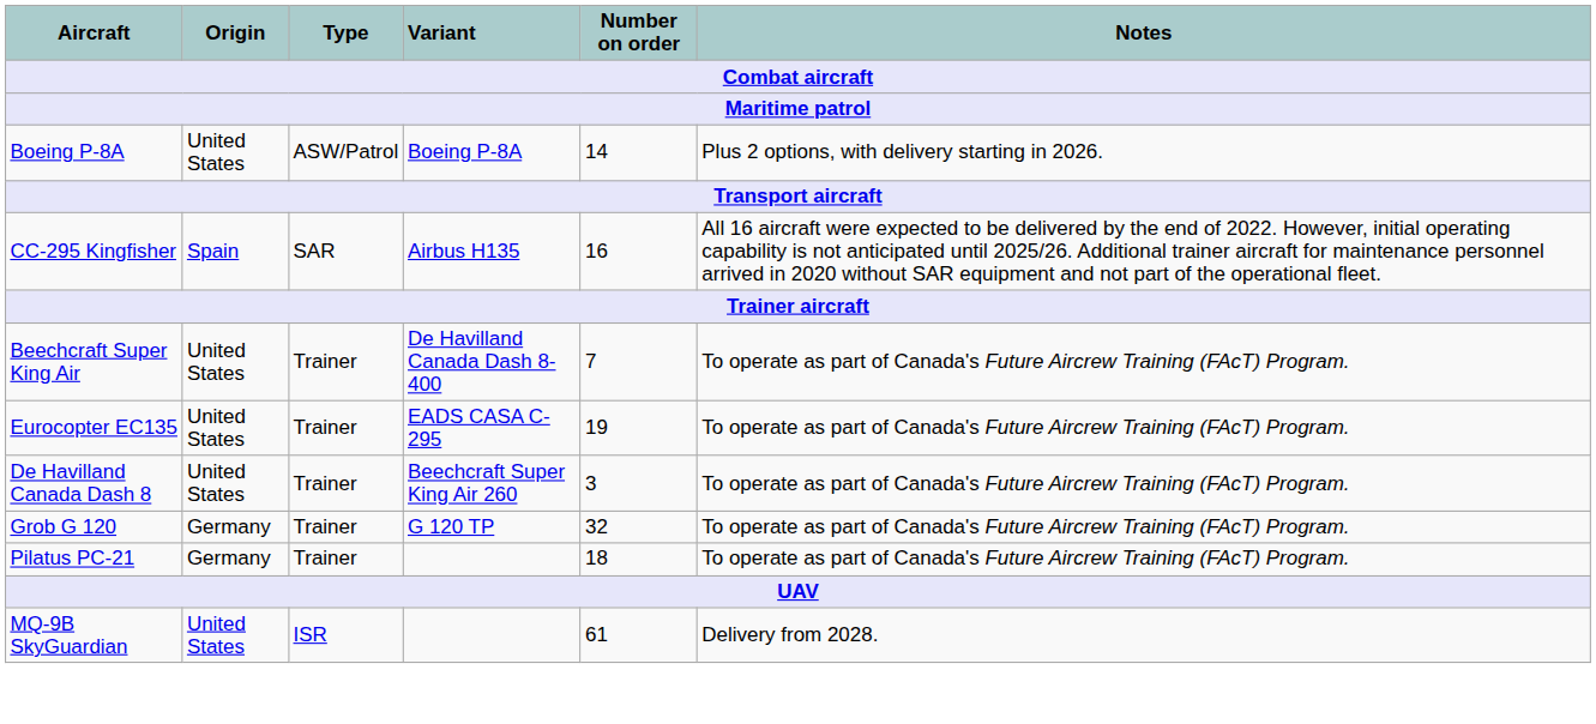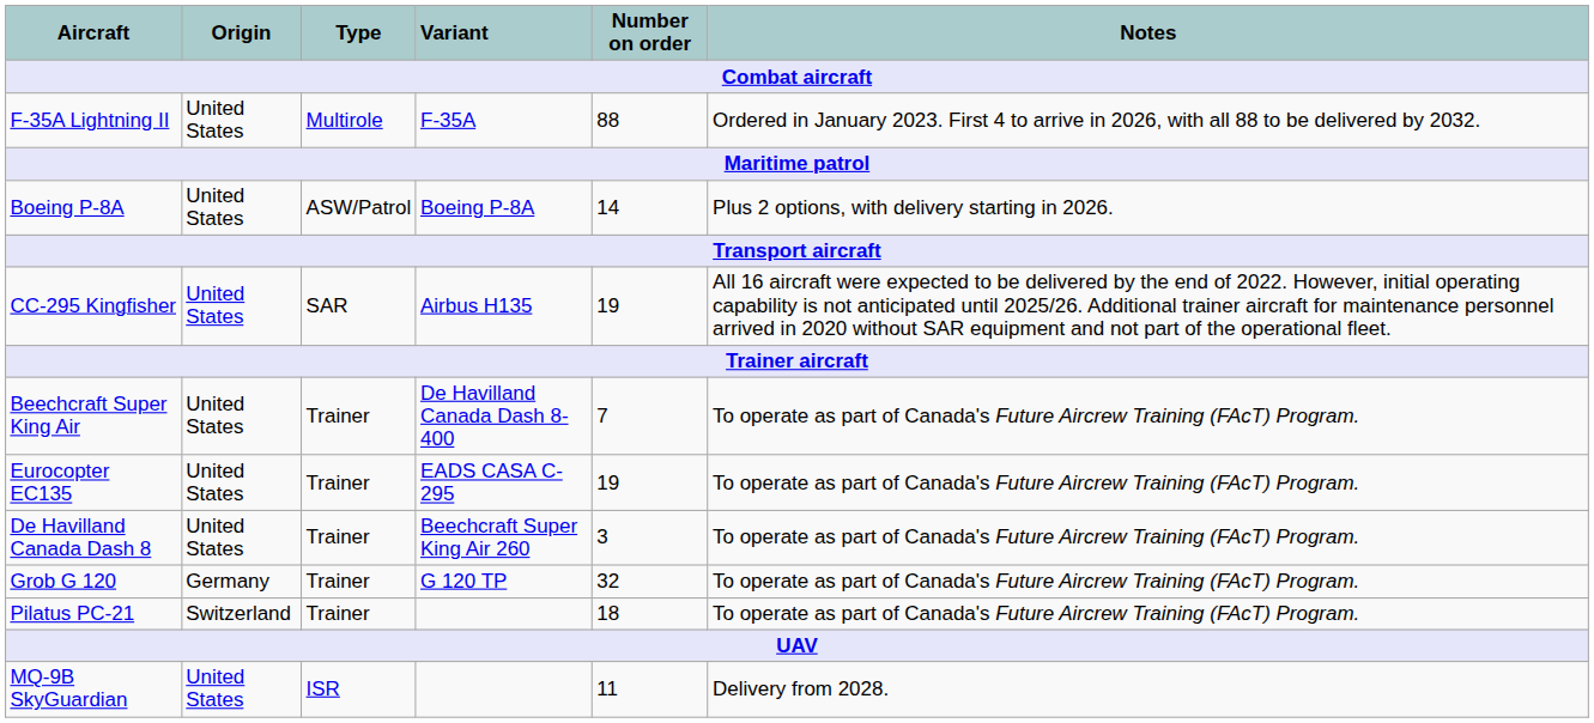+ row: F-35A Lightning II | United States | Multirole | F-35A | 88 | Ordered in January 2023. First 4 to arrive in 2026, with all 88 to be delivered by 2032.
CC-295 Kingfisher | Origin: Spain -> United States
CC-295 Kingfisher | Number on order: 16 -> 19
Pilatus PC-21 | Origin: Germany -> Switzerland
MQ-9B SkyGuardian | Number on order: 61 -> 11
